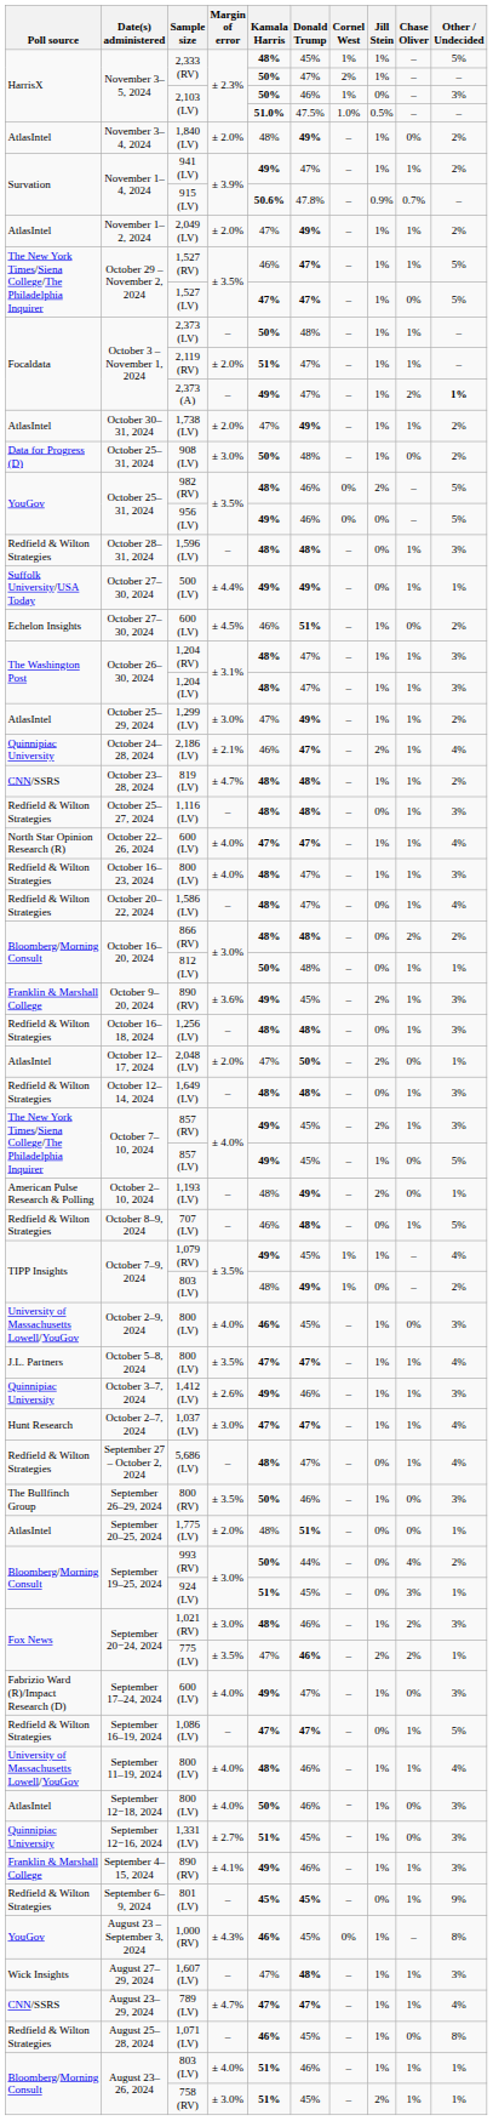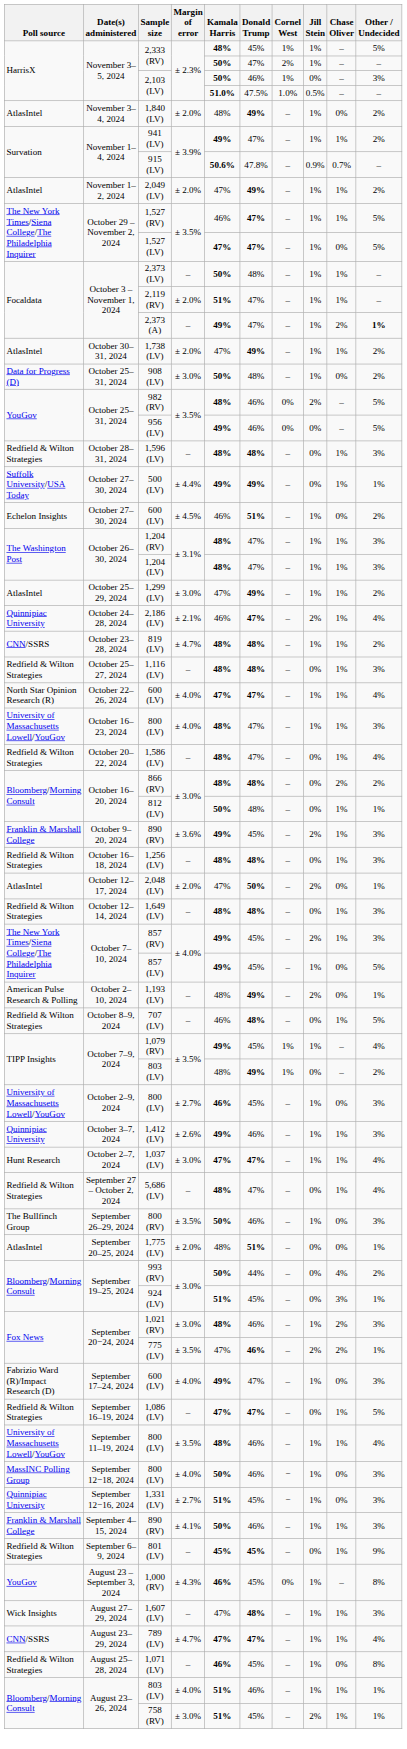October 16–23, 2024 / 800 (LV) | Poll source: Redfield & Wilton Strategies -> University of Massachusetts Lowell/YouGov
October 2–9, 2024 / 800 (LV) | Margin of error: ± 4.0% -> ± 2.7%
- row: J.L. Partners | October 5–8, 2024 | 800 (LV) | ± 3.5% | 47% | 47% | – | 1% | 1% | 4%
September 11–19, 2024 / 800 (LV) | Margin of error: ± 4.0% -> ± 3.5%
September 12−18, 2024 / 800 (LV) | Poll source: AtlasIntel -> MassINC Polling Group
September 4–15, 2024 / 890 (RV) | Kamala Harris: 49% -> 50%
